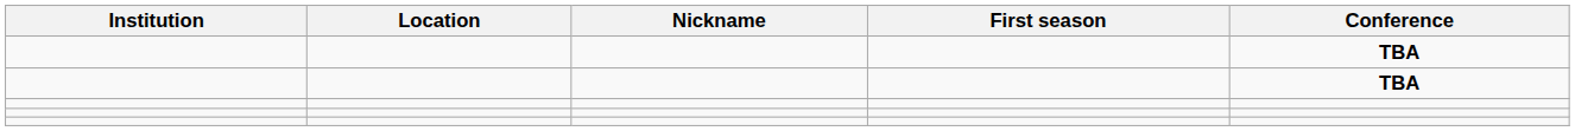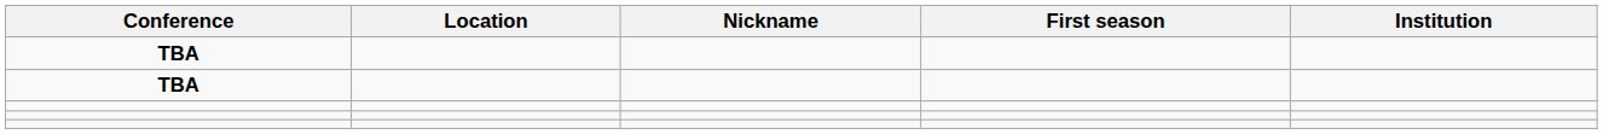columns swapped: Institution <-> Conference
